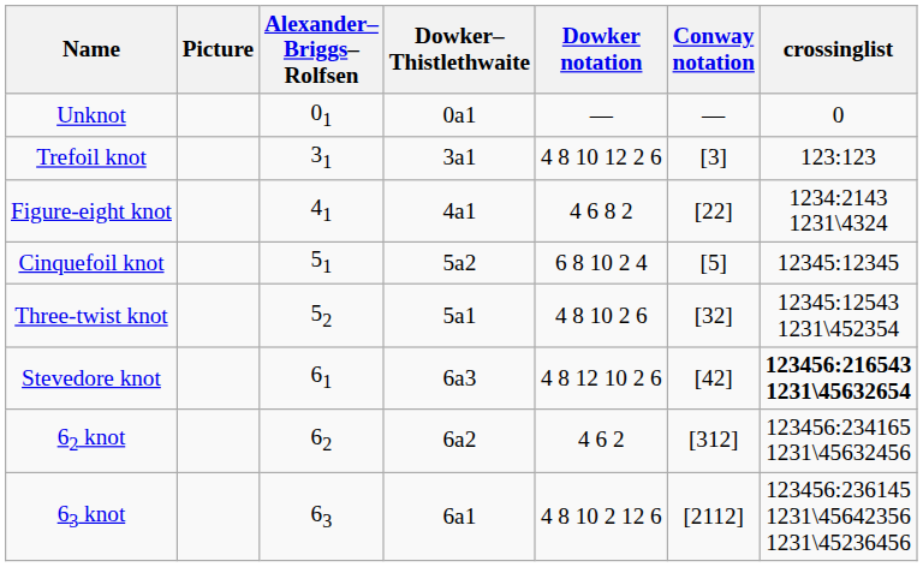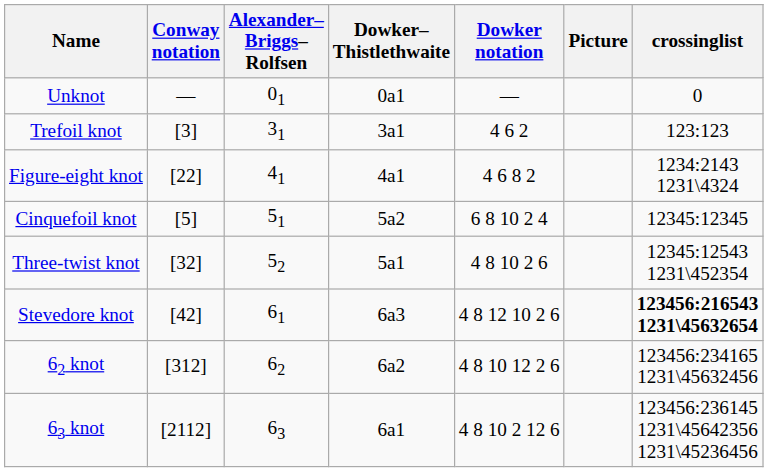columns swapped: Picture <-> Conway notation
Trefoil knot | Dowker notation: 4 8 10 12 2 6 -> 4 6 2
62 knot | Dowker notation: 4 6 2 -> 4 8 10 12 2 6
